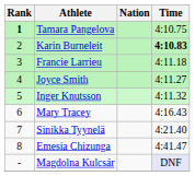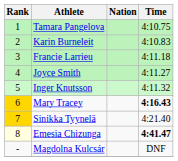Tamara Pangelova | Rank: bold -> normal
Karin Burneleit | Time: bold -> normal
Mary Tracey | Rank: no background -> gold background
Mary Tracey | Time: normal -> bold
Sinikka Tyynelä | Rank: no background -> gold background
Emesia Chizunga | Rank: no background -> lightyellow background
Emesia Chizunga | Time: normal -> bold
Magdolna Kulcsár | Time: lavender background -> no background
